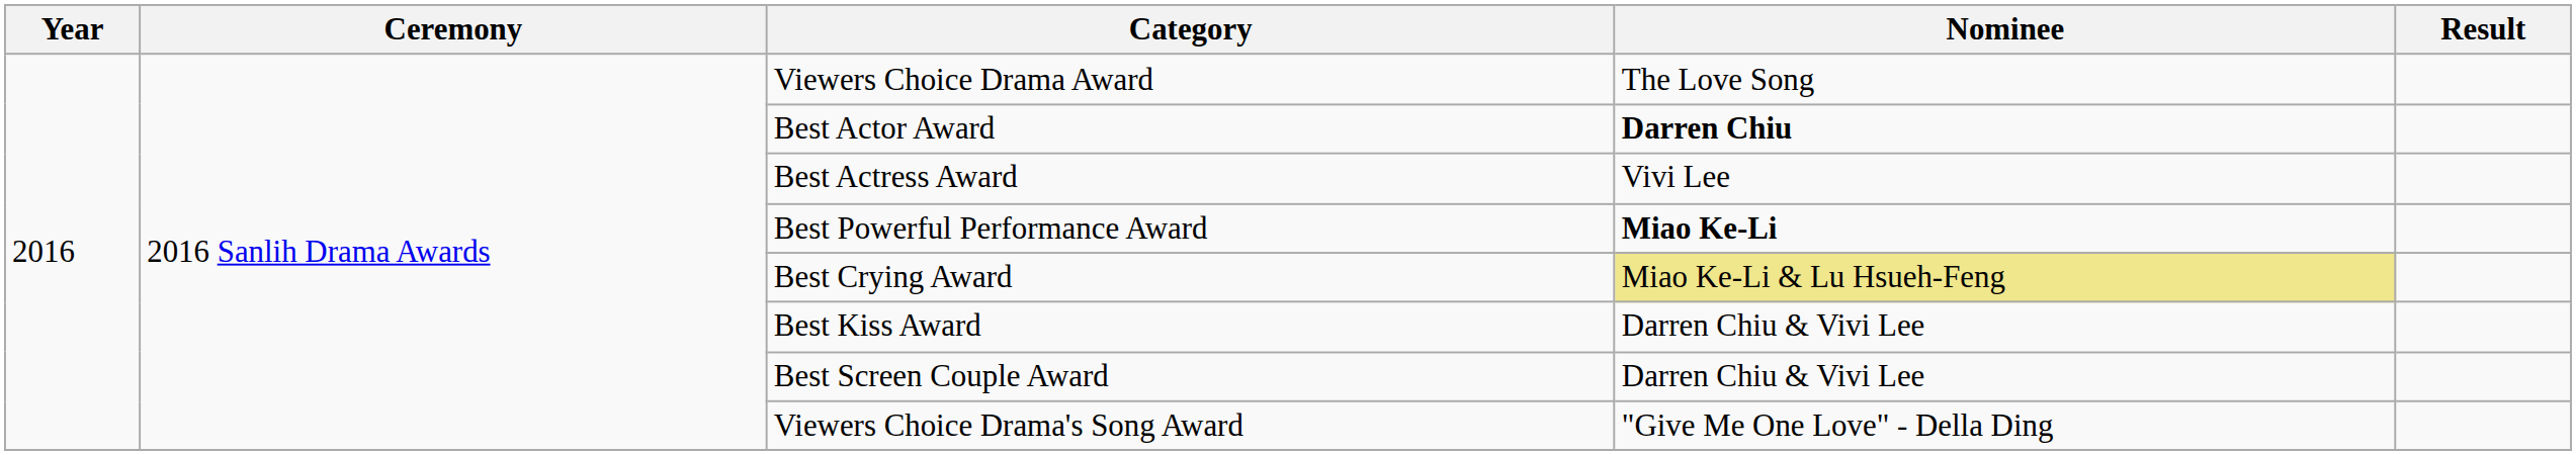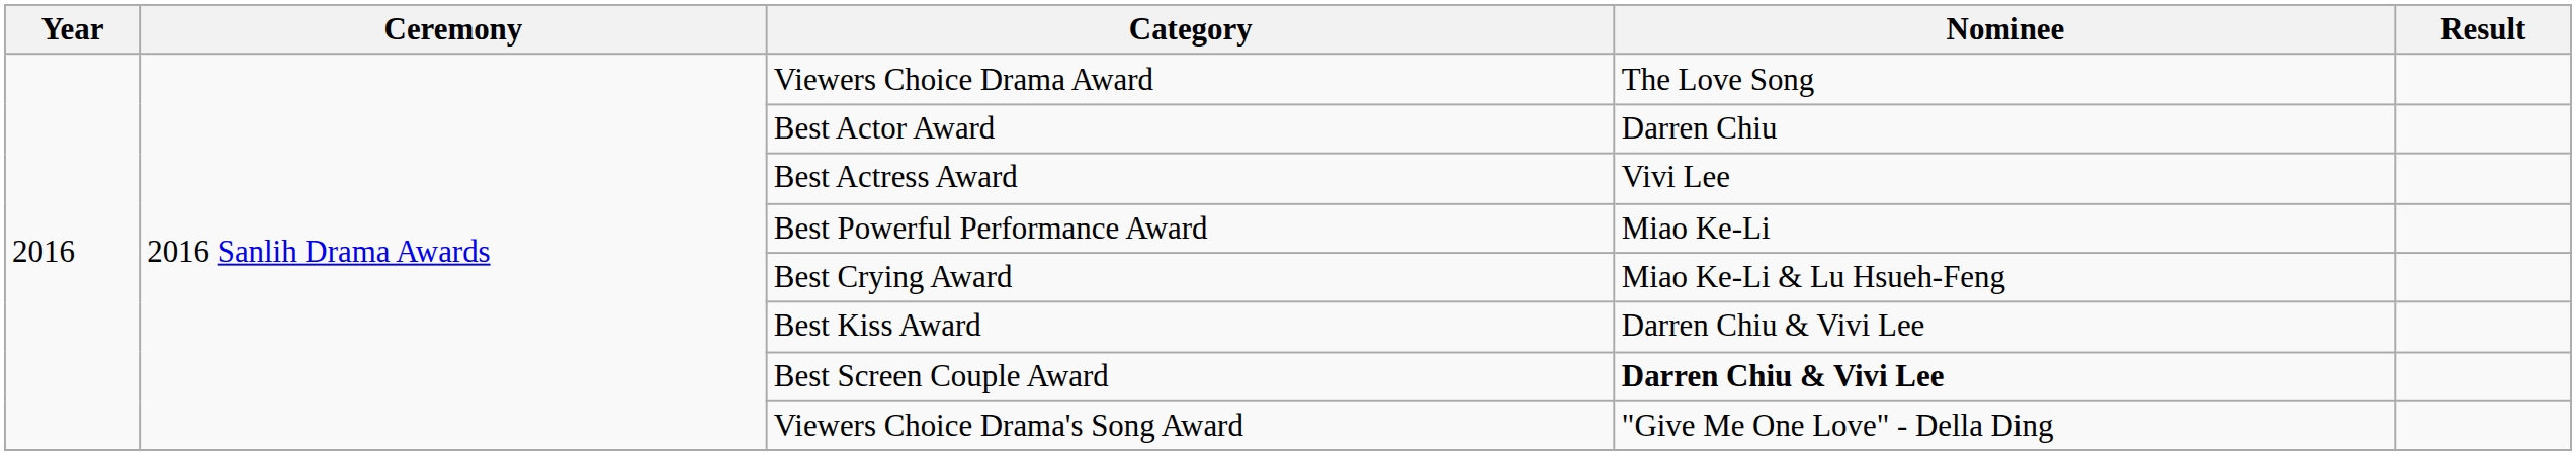Best Actor Award | Nominee: bold -> normal
Best Powerful Performance Award | Nominee: bold -> normal
Best Crying Award | Nominee: khaki background -> no background
Best Screen Couple Award | Nominee: normal -> bold
